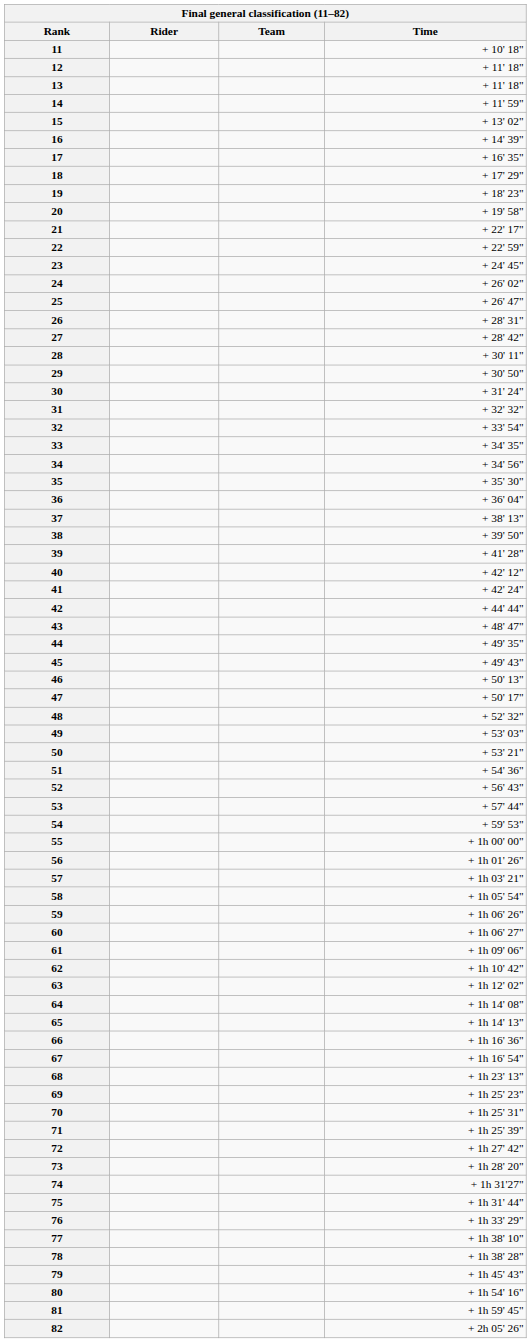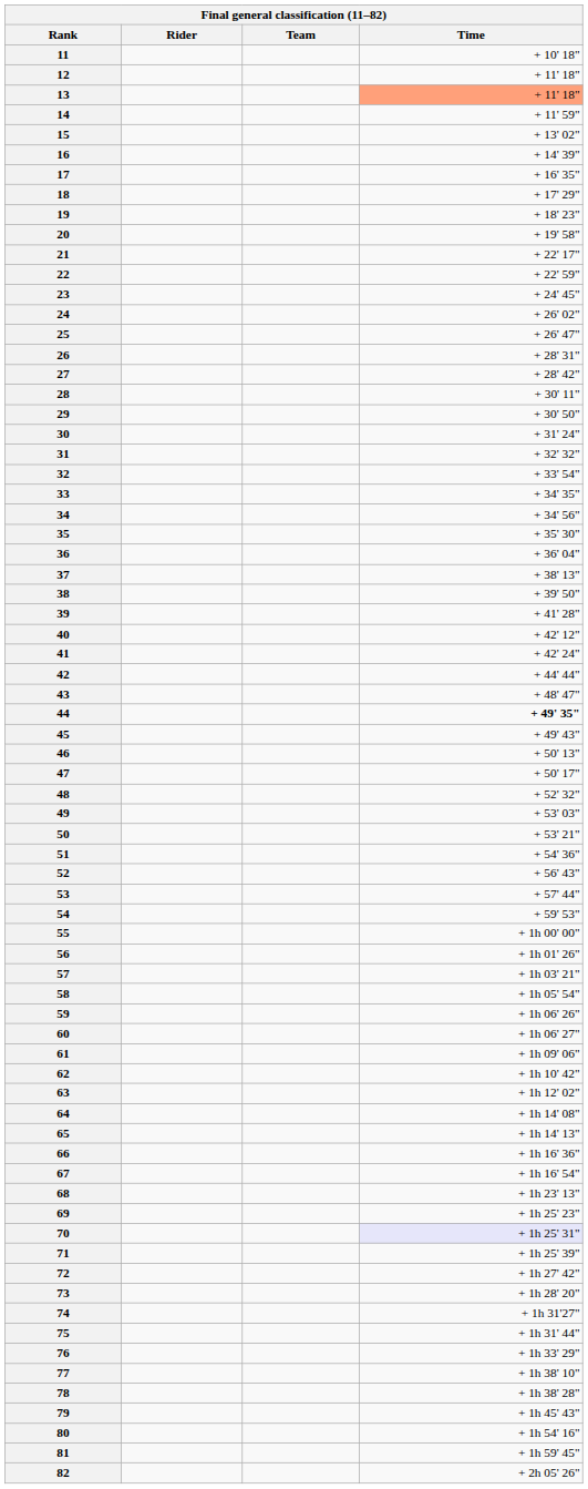13 | Time: no background -> lightsalmon background
44 | Time: normal -> bold
70 | Time: no background -> lavender background
